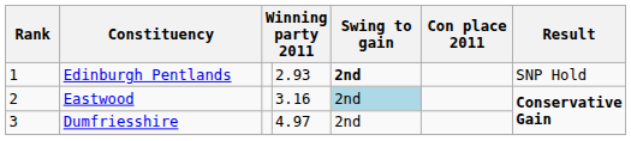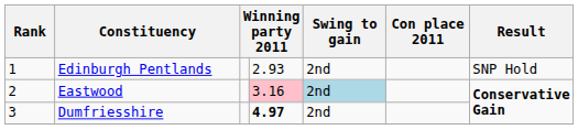Edinburgh Pentlands | Swing to gain: bold -> normal
Eastwood | column 4: no background -> pink background
Dumfriesshire | column 4: normal -> bold
